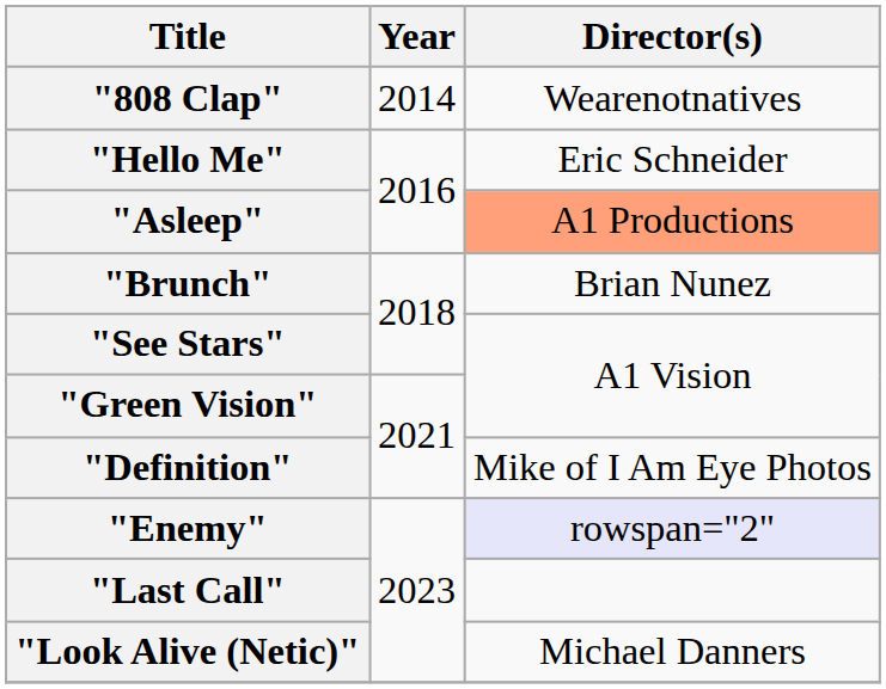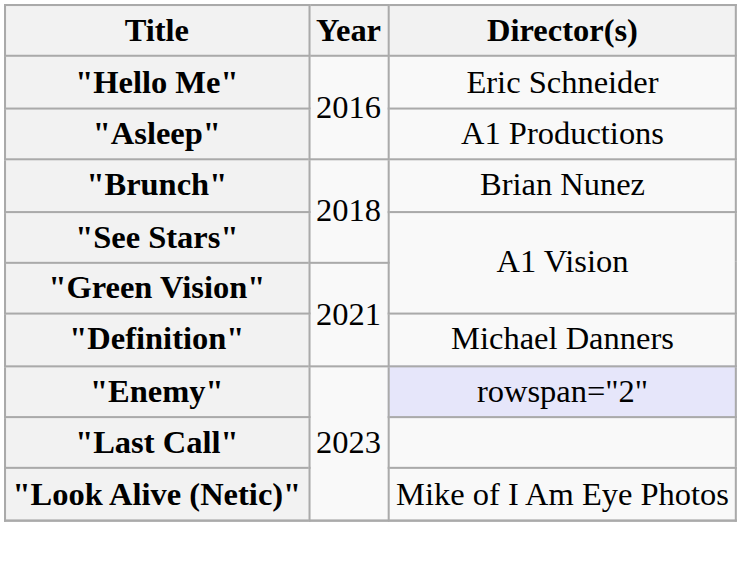- row: "808 Clap" | 2014 | Wearenotnatives
"Asleep" | Director(s): lightsalmon background -> no background
"Definition" | Director(s): Mike of I Am Eye Photos -> Michael Danners
"Look Alive (Netic)" | Director(s): Michael Danners -> Mike of I Am Eye Photos
